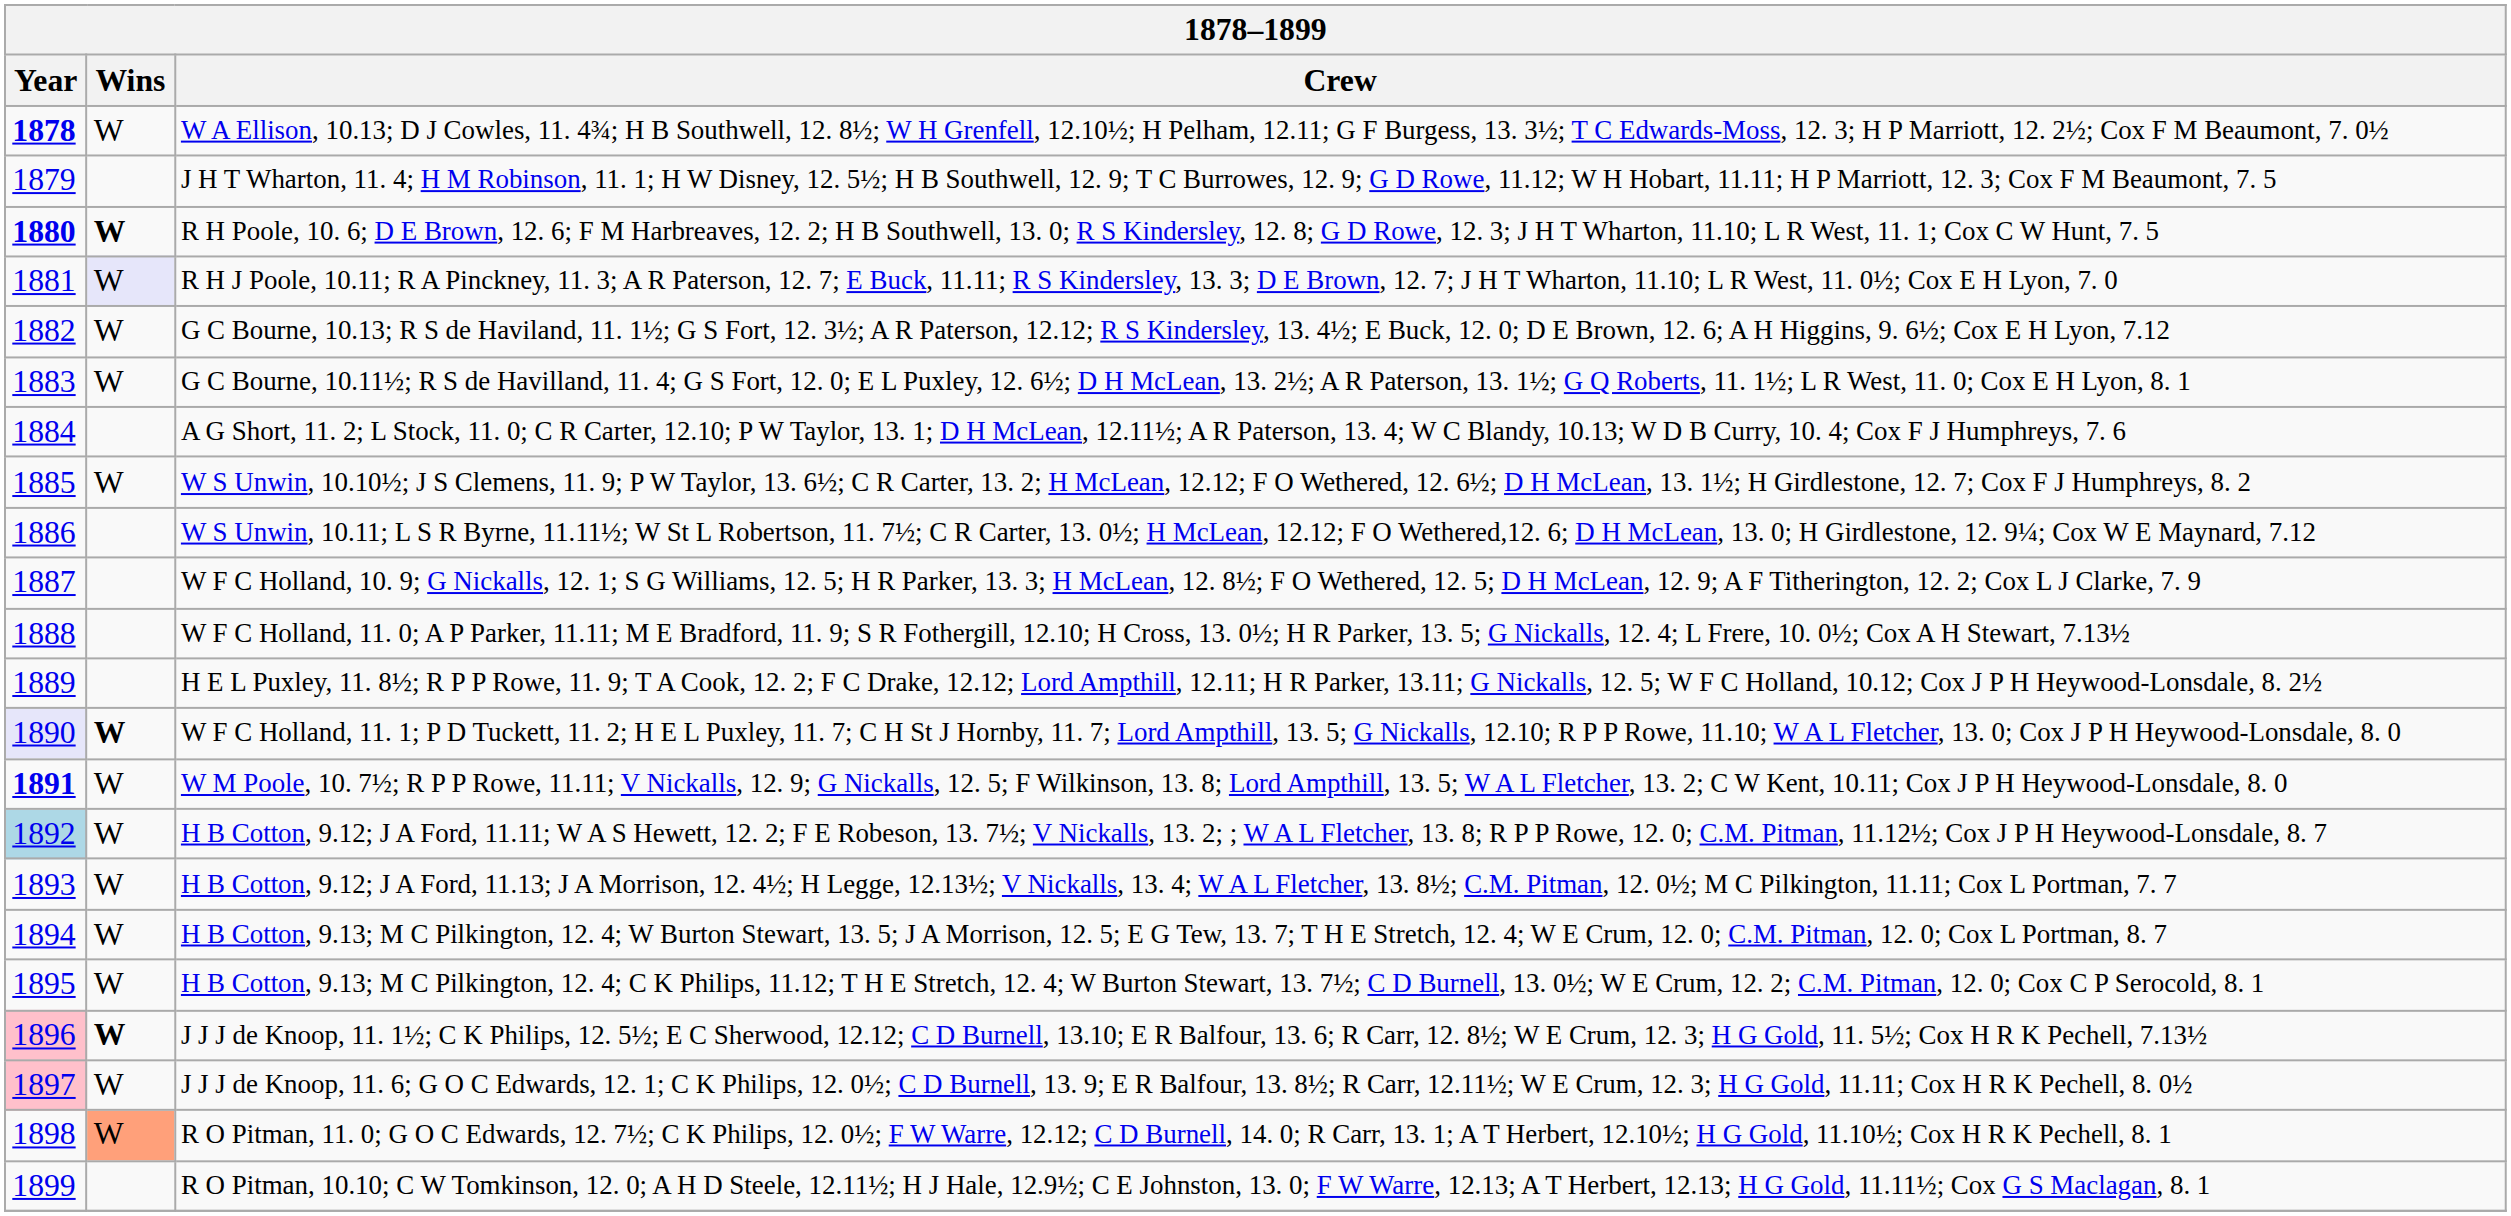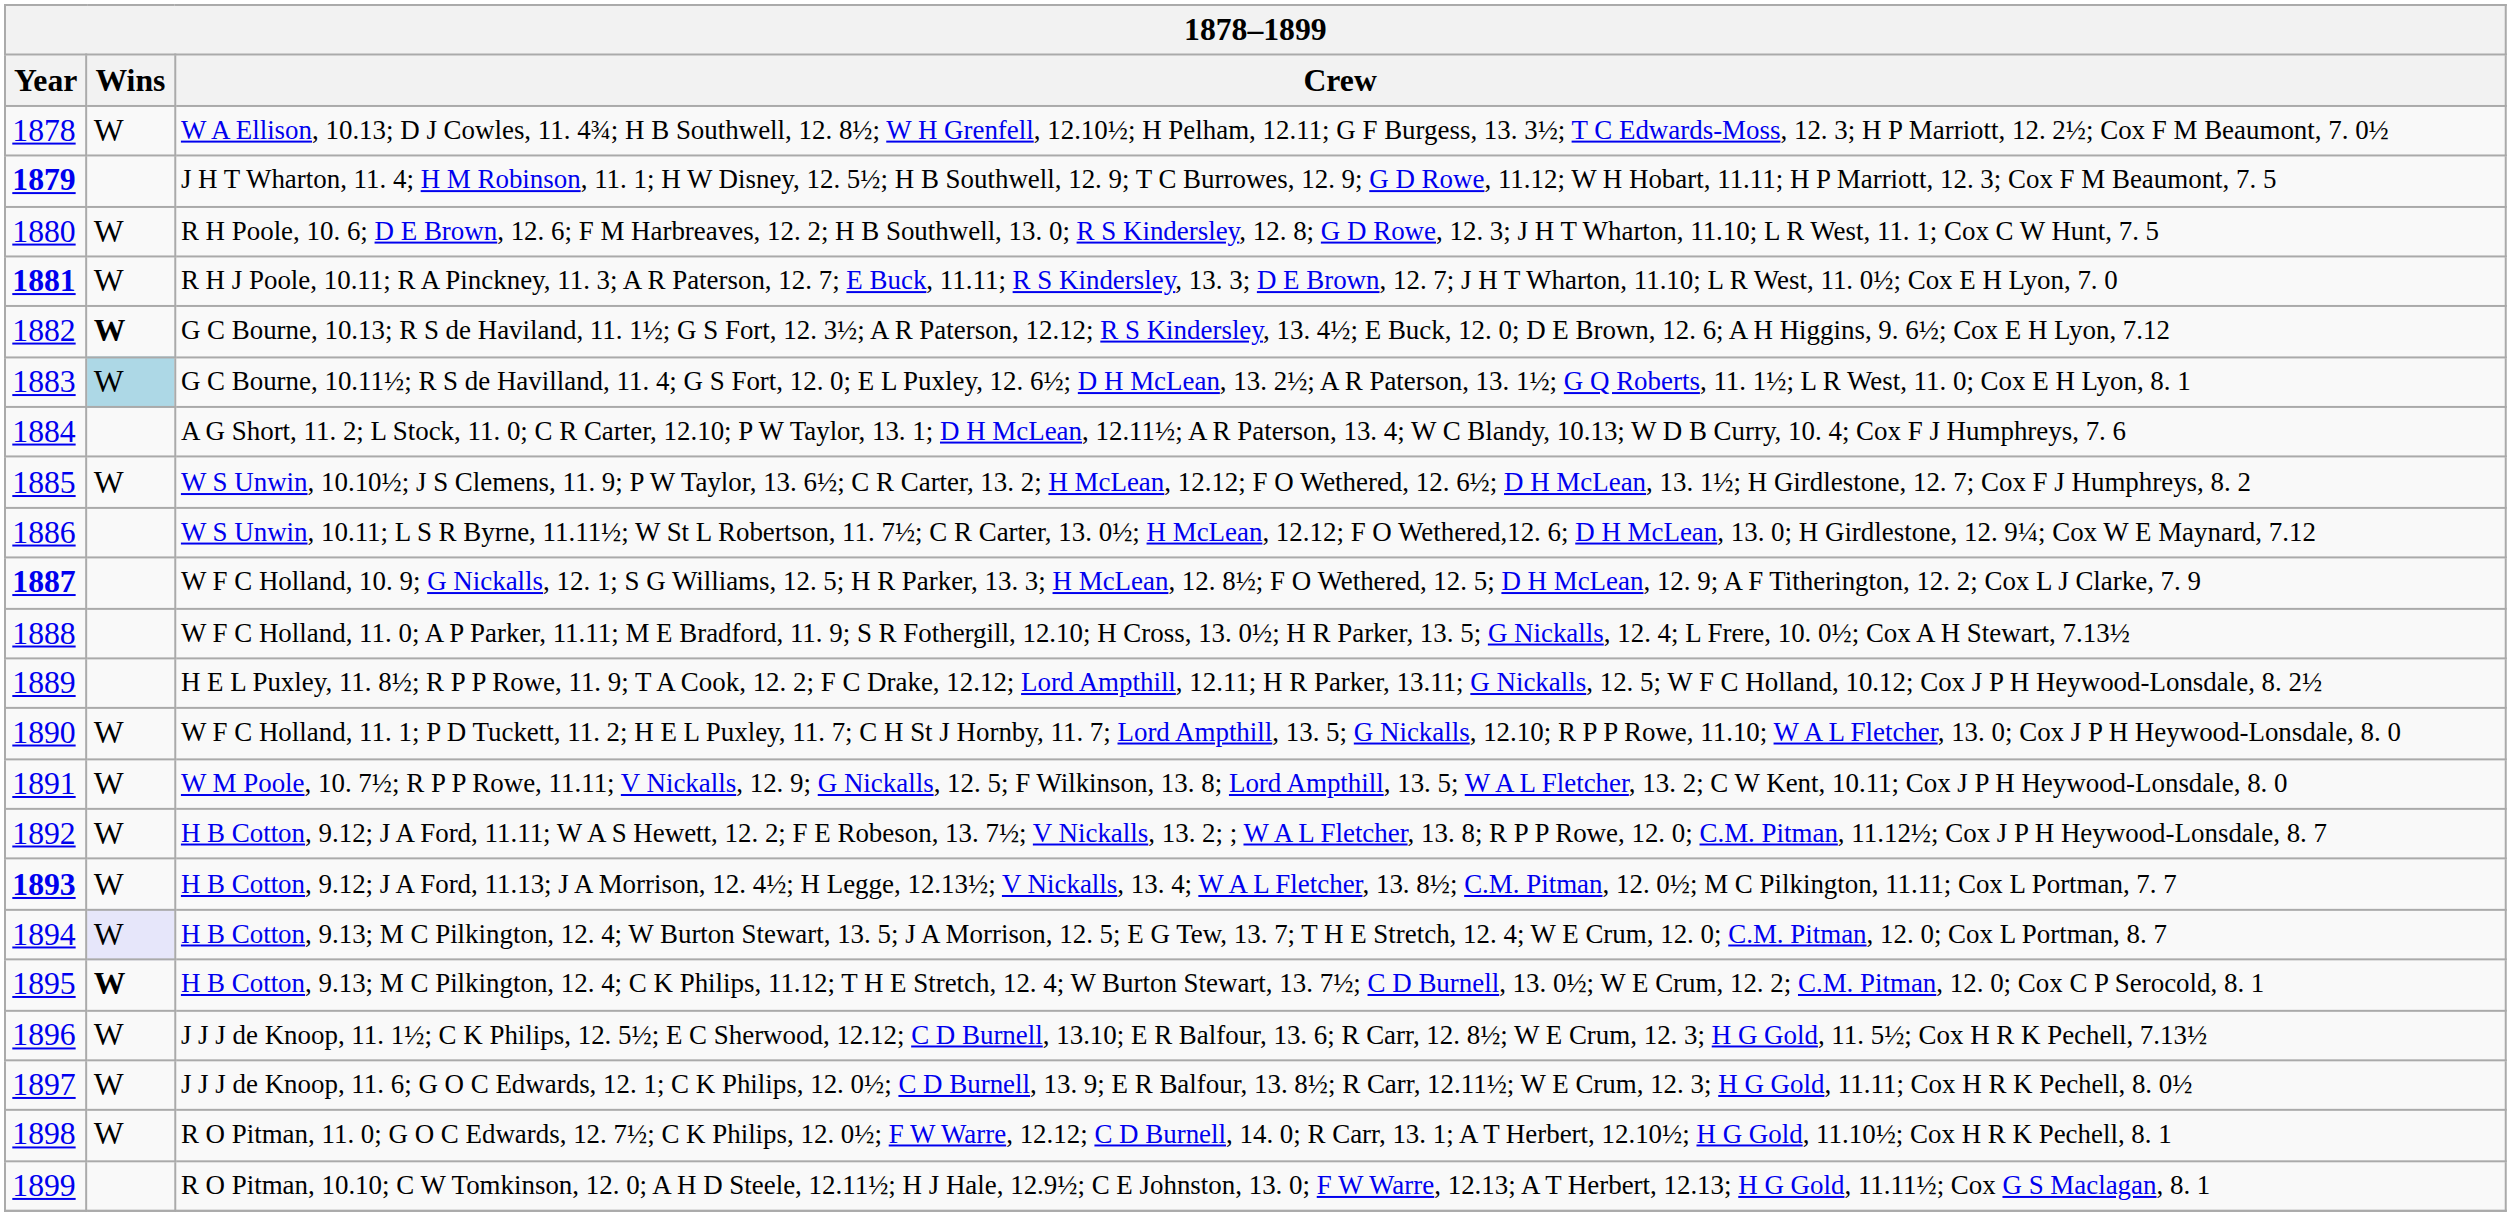row 3 | Year: bold -> normal
row 4 | Year: normal -> bold
row 5 | Year: bold -> normal
row 5 | Wins: bold -> normal
row 6 | Year: normal -> bold
row 6 | Wins: lavender background -> no background
row 7 | Wins: normal -> bold
row 8 | Wins: no background -> lightblue background
row 12 | Year: normal -> bold
row 15 | Year: lavender background -> no background
row 15 | Wins: bold -> normal
row 16 | Year: bold -> normal
row 17 | Year: lightblue background -> no background
row 18 | Year: normal -> bold
row 19 | Wins: no background -> lavender background
row 20 | Wins: normal -> bold
row 21 | Year: pink background -> no background
row 21 | Wins: bold -> normal
row 22 | Year: pink background -> no background
row 23 | Wins: lightsalmon background -> no background
